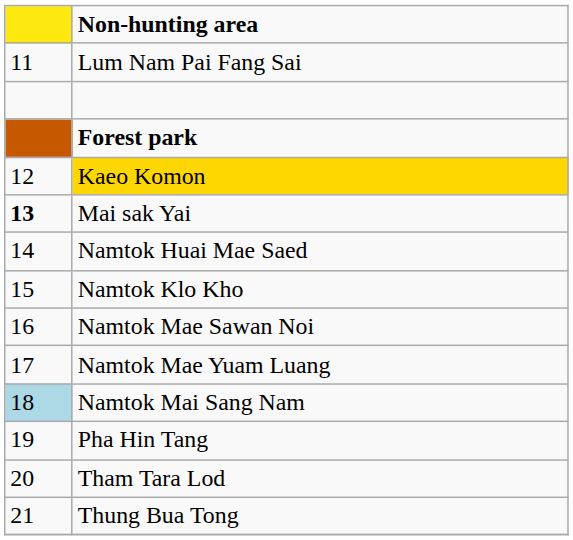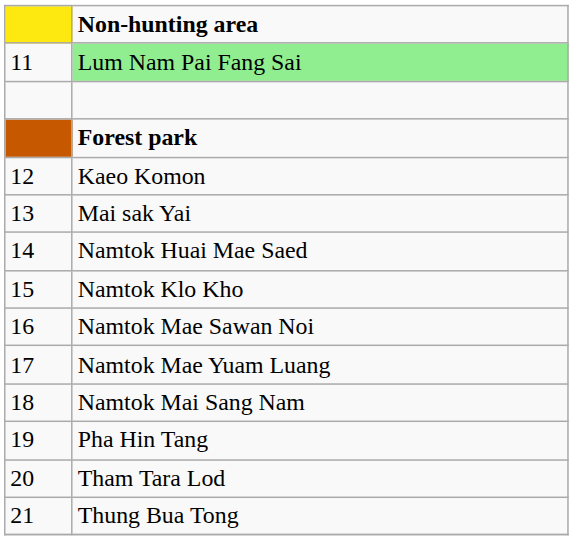row 2 | Non-hunting area: no background -> lightgreen background
row 5 | Non-hunting area: gold background -> no background
row 6 | column 1: bold -> normal
row 11 | column 1: lightblue background -> no background
